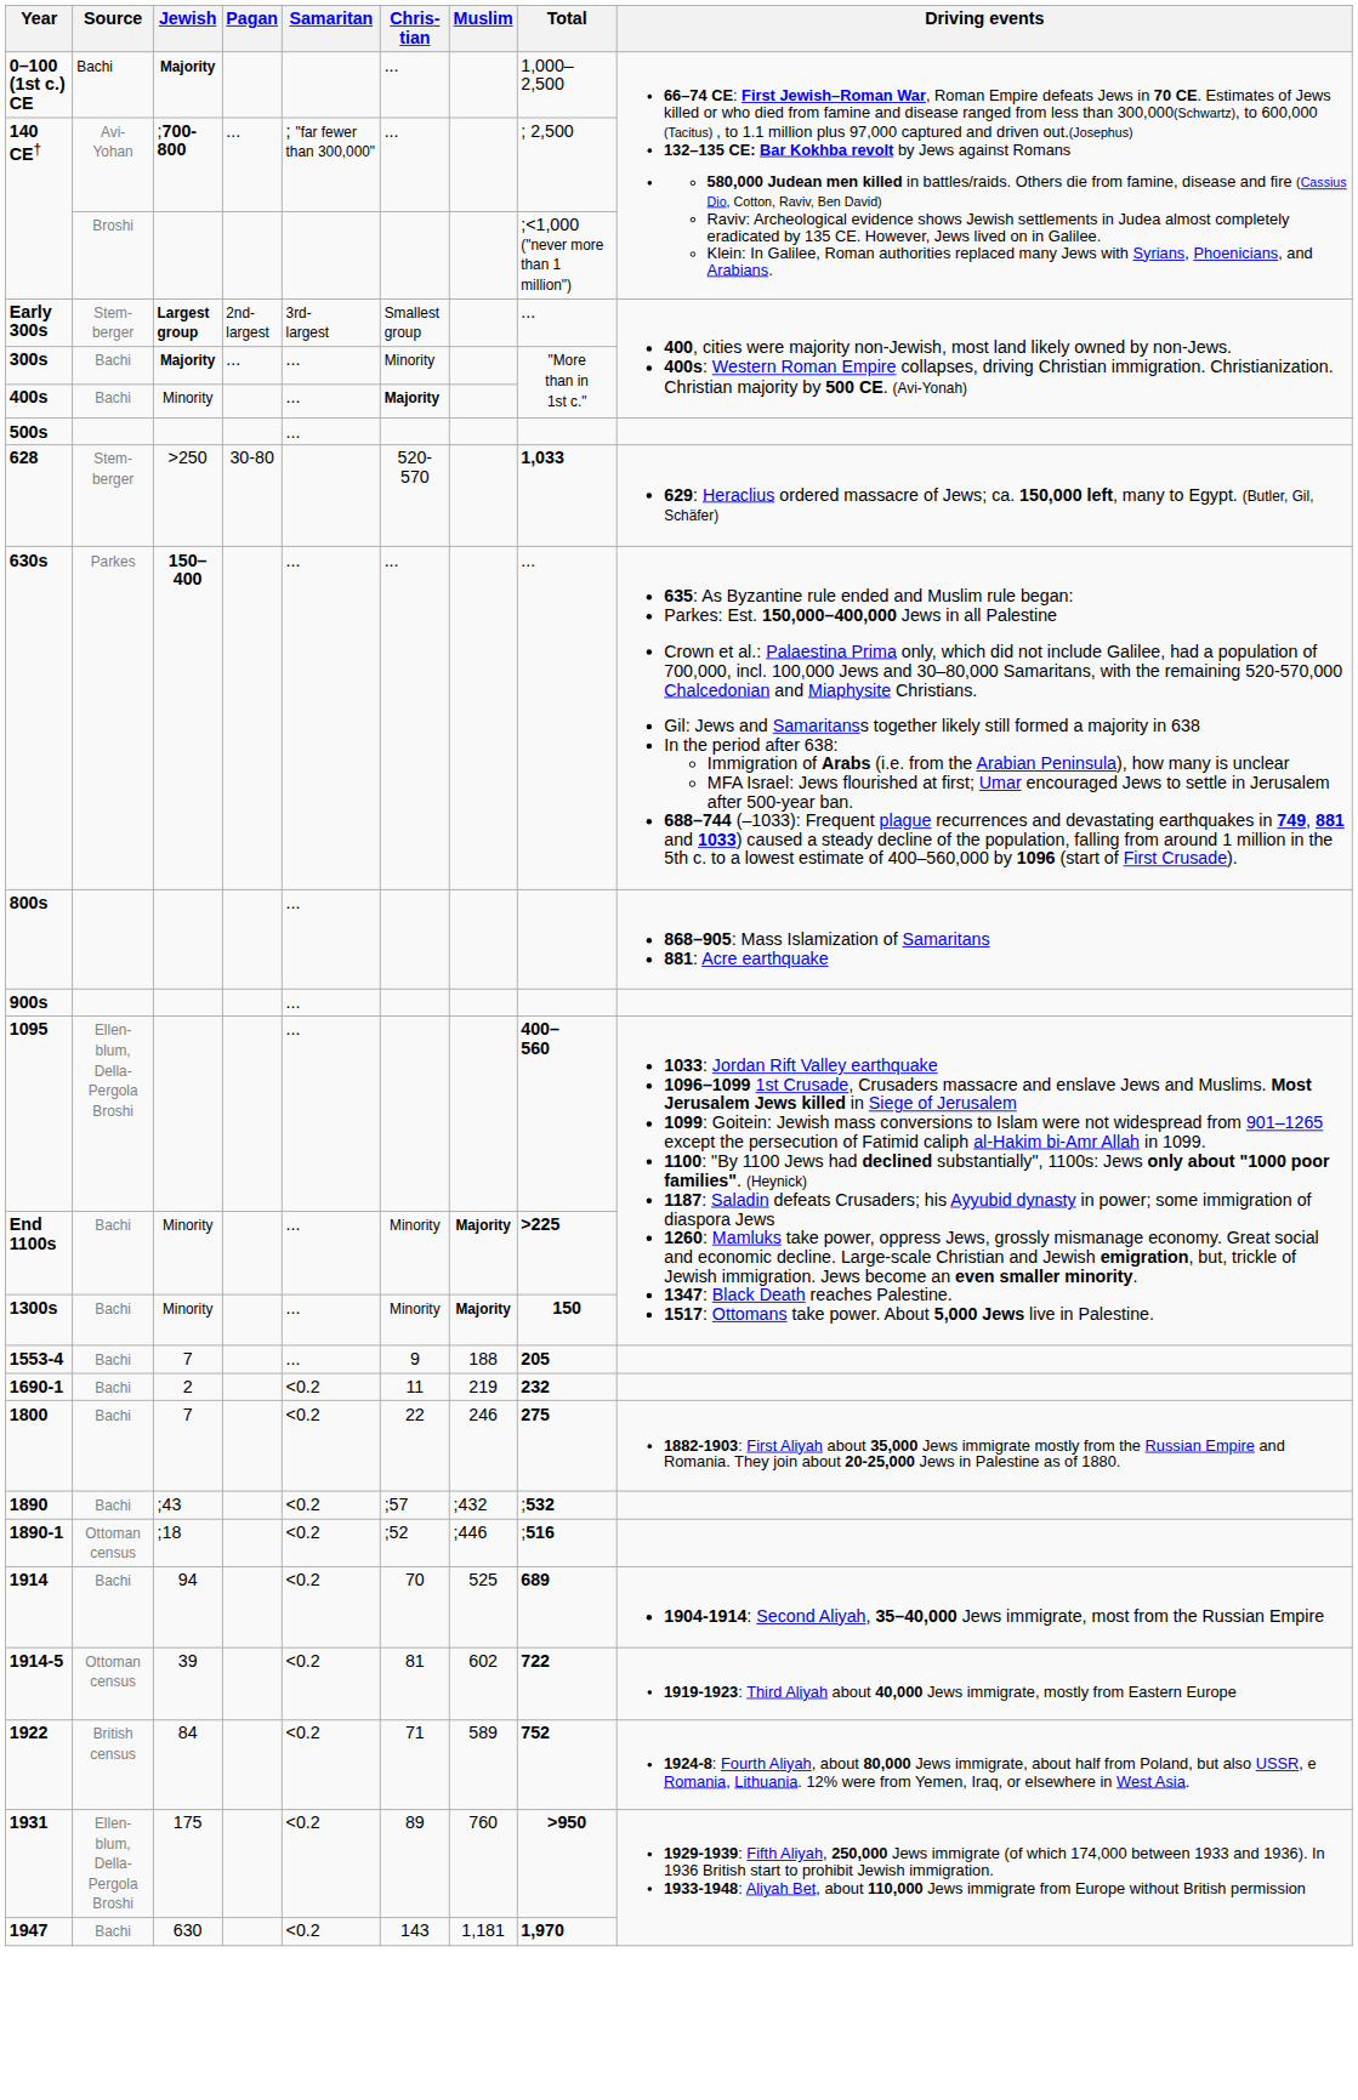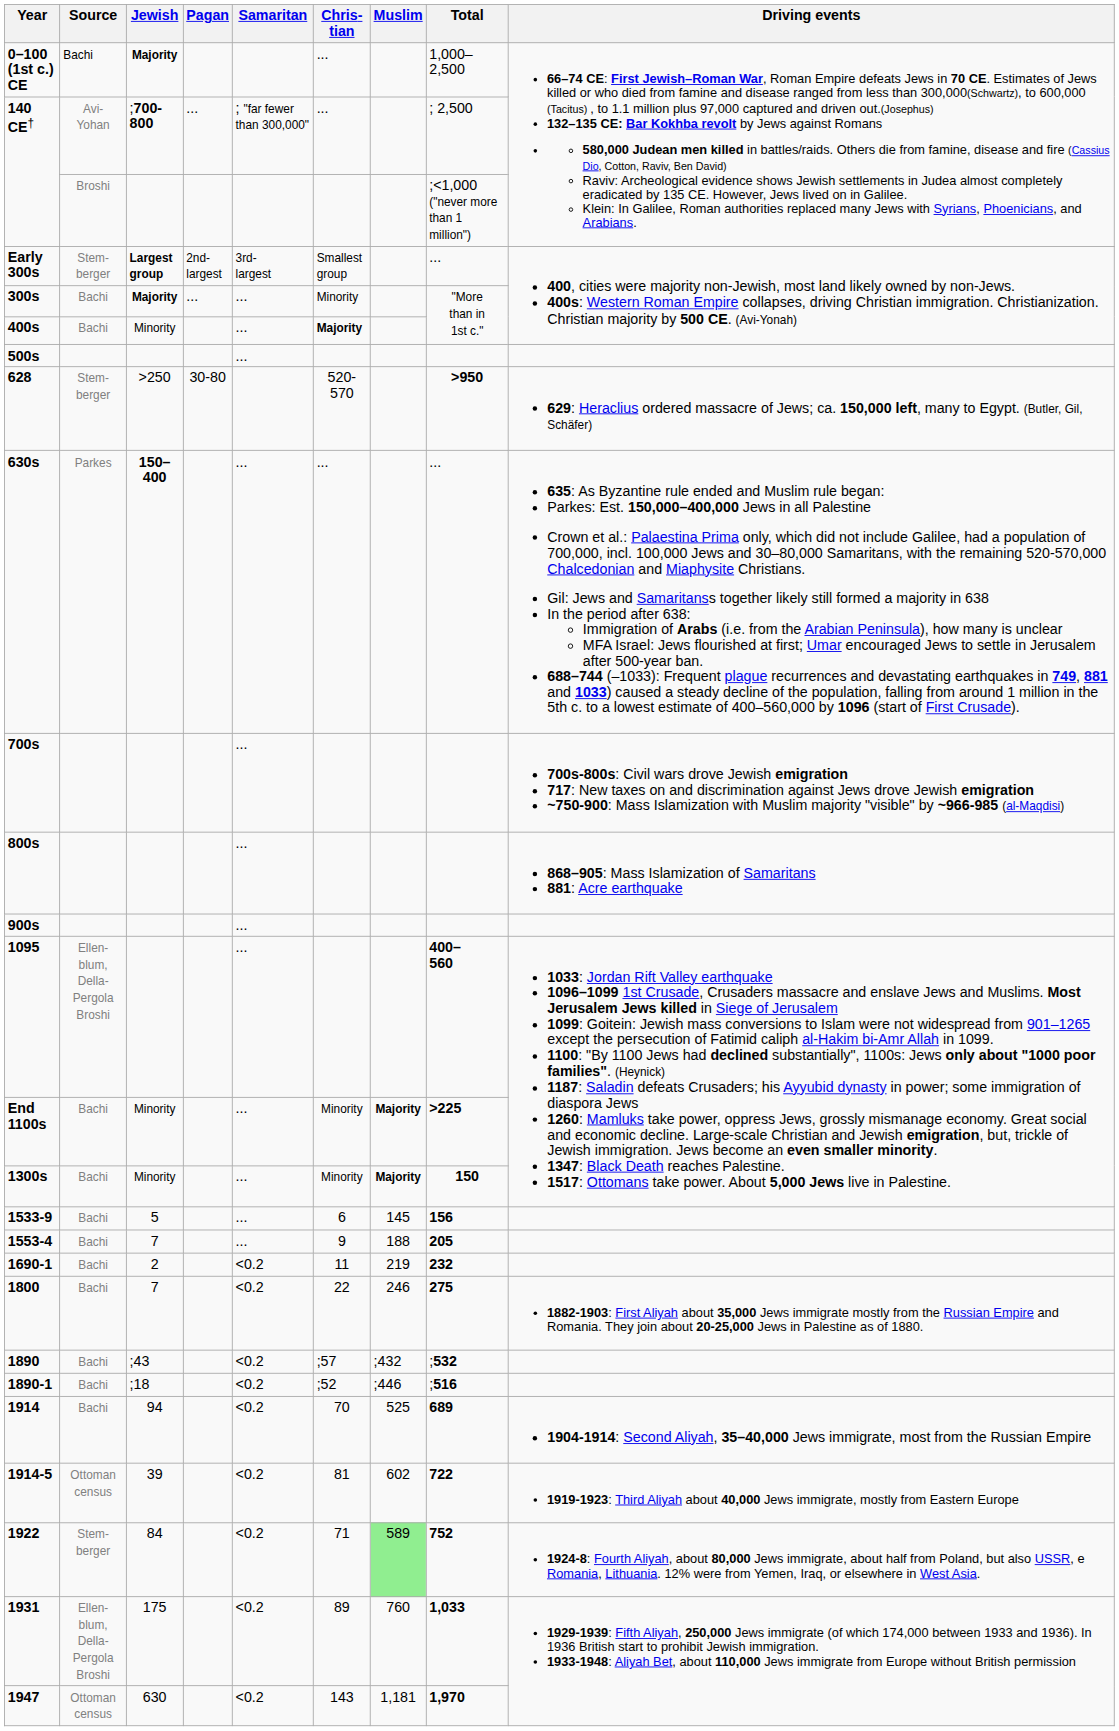628 | Total: 1,033 -> >950
+ row: 700s | ... | 700s-800s: Civil wars drove Jewish emigration 717: New taxes on and discrimination against Jews drove Jewish emigration ~750-900: Mass Islamization with Muslim majority "visible" by ~966-985 (al-Maqdisi)
+ row: 1533-9 | Bachi | 5 | ... | 6 | 145 | 156
1890-1 | Source: Ottoman census -> Bachi
1922 | Source: British census -> Stem- berger
1922 | Muslim: no background -> lightgreen background
1931 | Total: >950 -> 1,033
1947 | Source: Bachi -> Ottoman census
